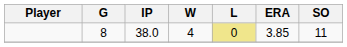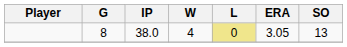row 2 | ERA: 3.85 -> 3.05
row 2 | SO: 11 -> 13
